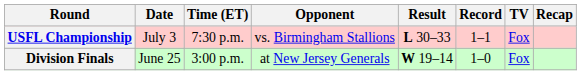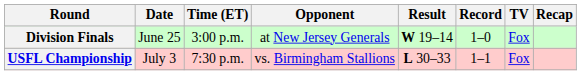rows swapped: Division Finals <-> USFL Championship
